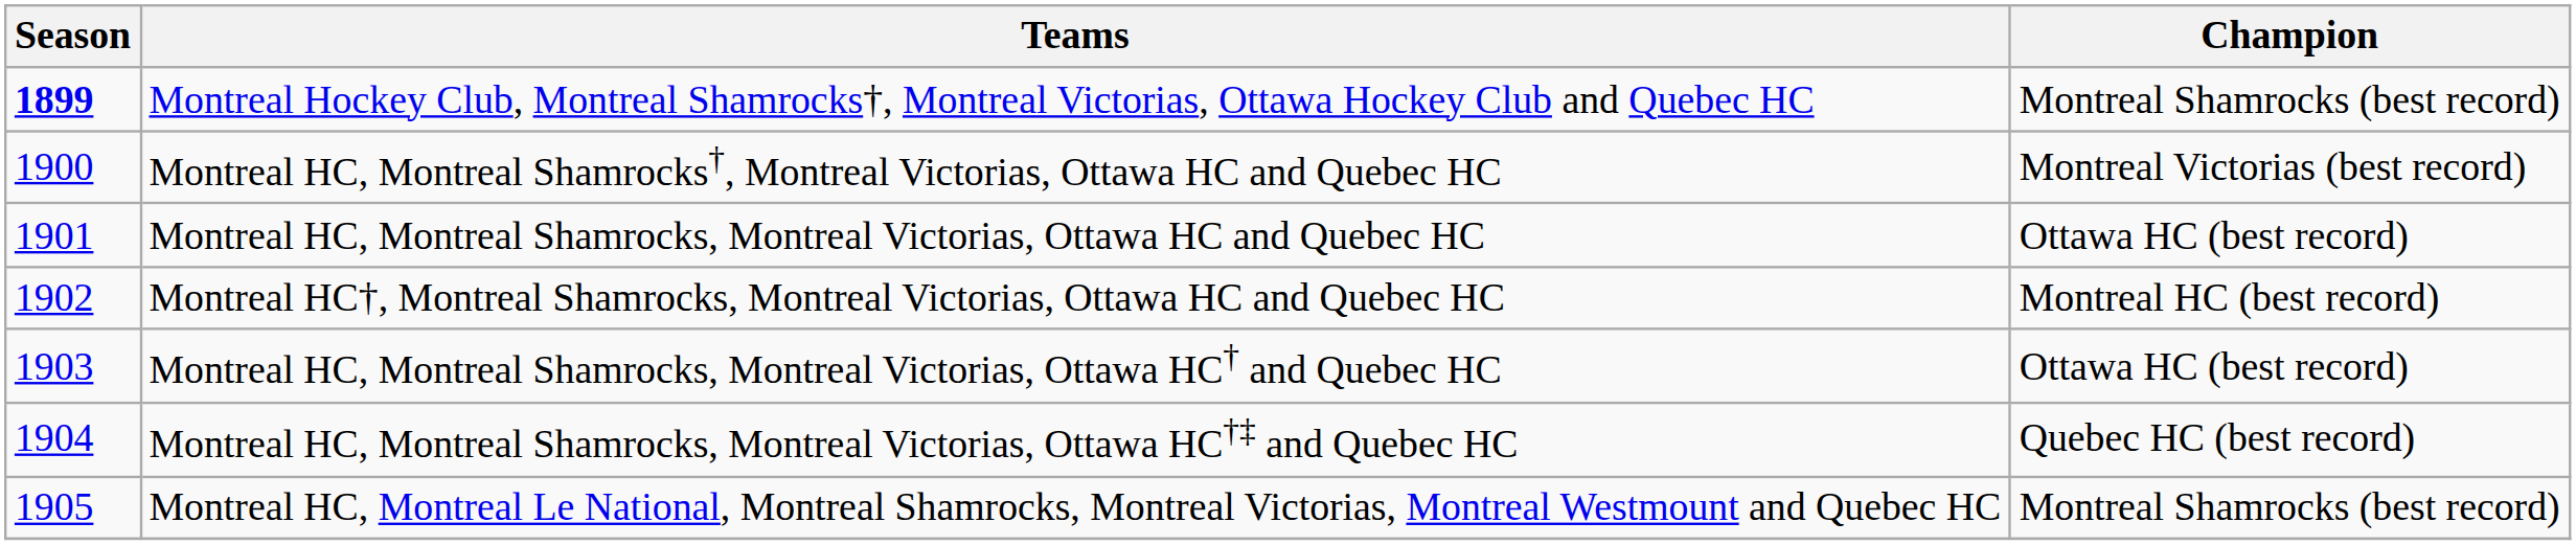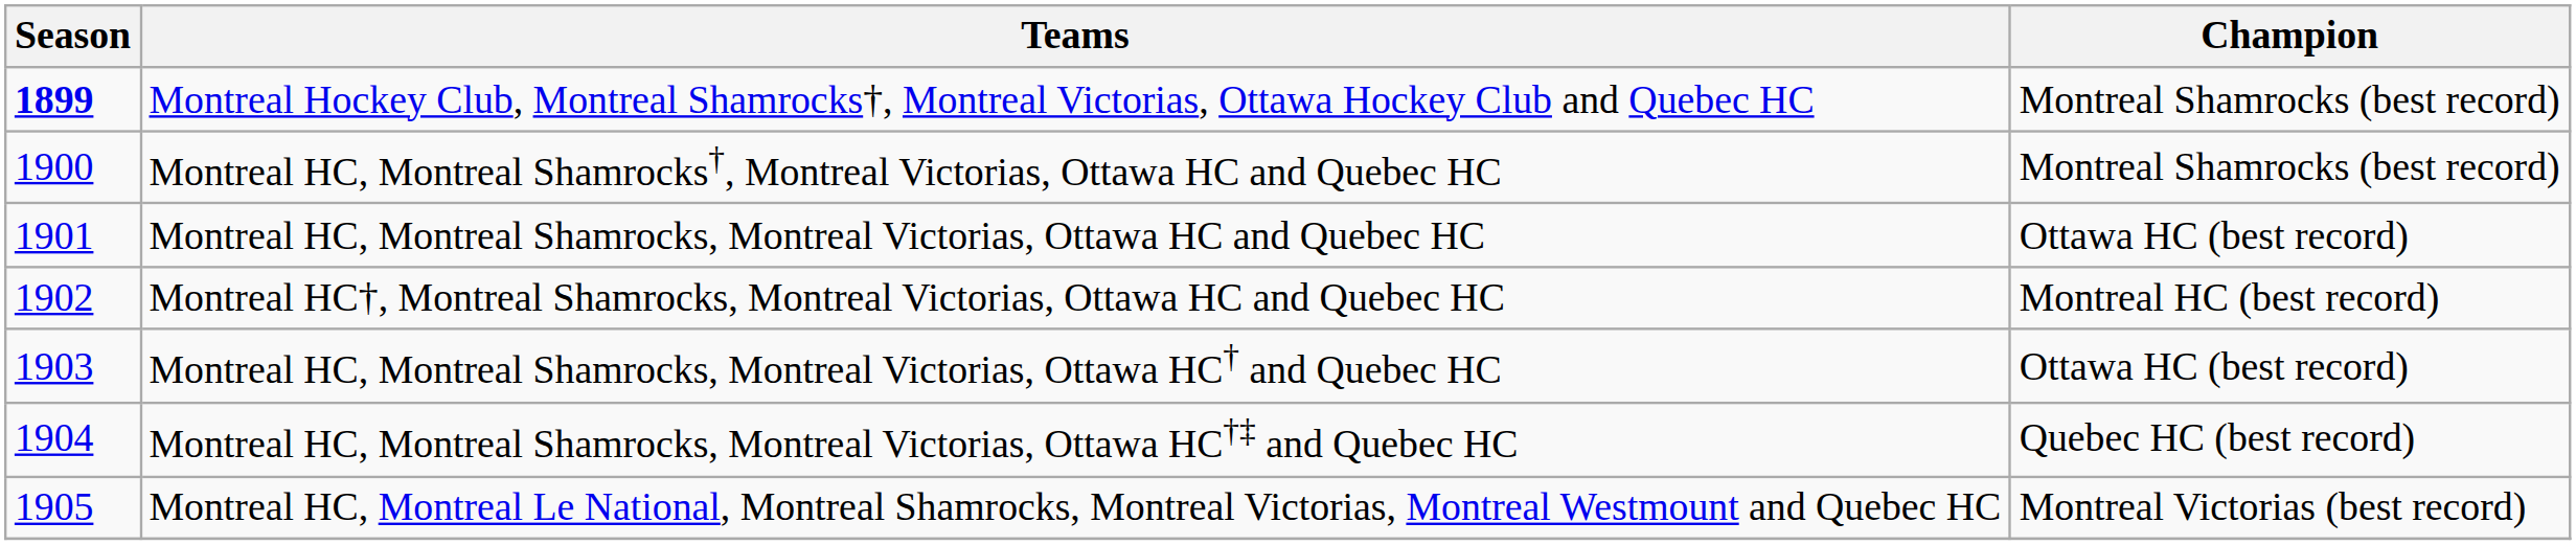row 3 | Champion: Montreal Victorias (best record) -> Montreal Shamrocks (best record)
row 8 | Champion: Montreal Shamrocks (best record) -> Montreal Victorias (best record)
